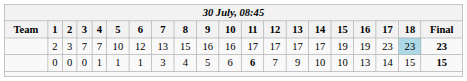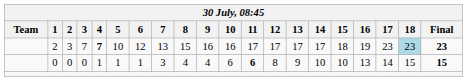row 3 | 4: normal -> bold
row 3 | 15: 19 -> 18
row 4 | 9: 5 -> 4
row 4 | 12: 7 -> 8
